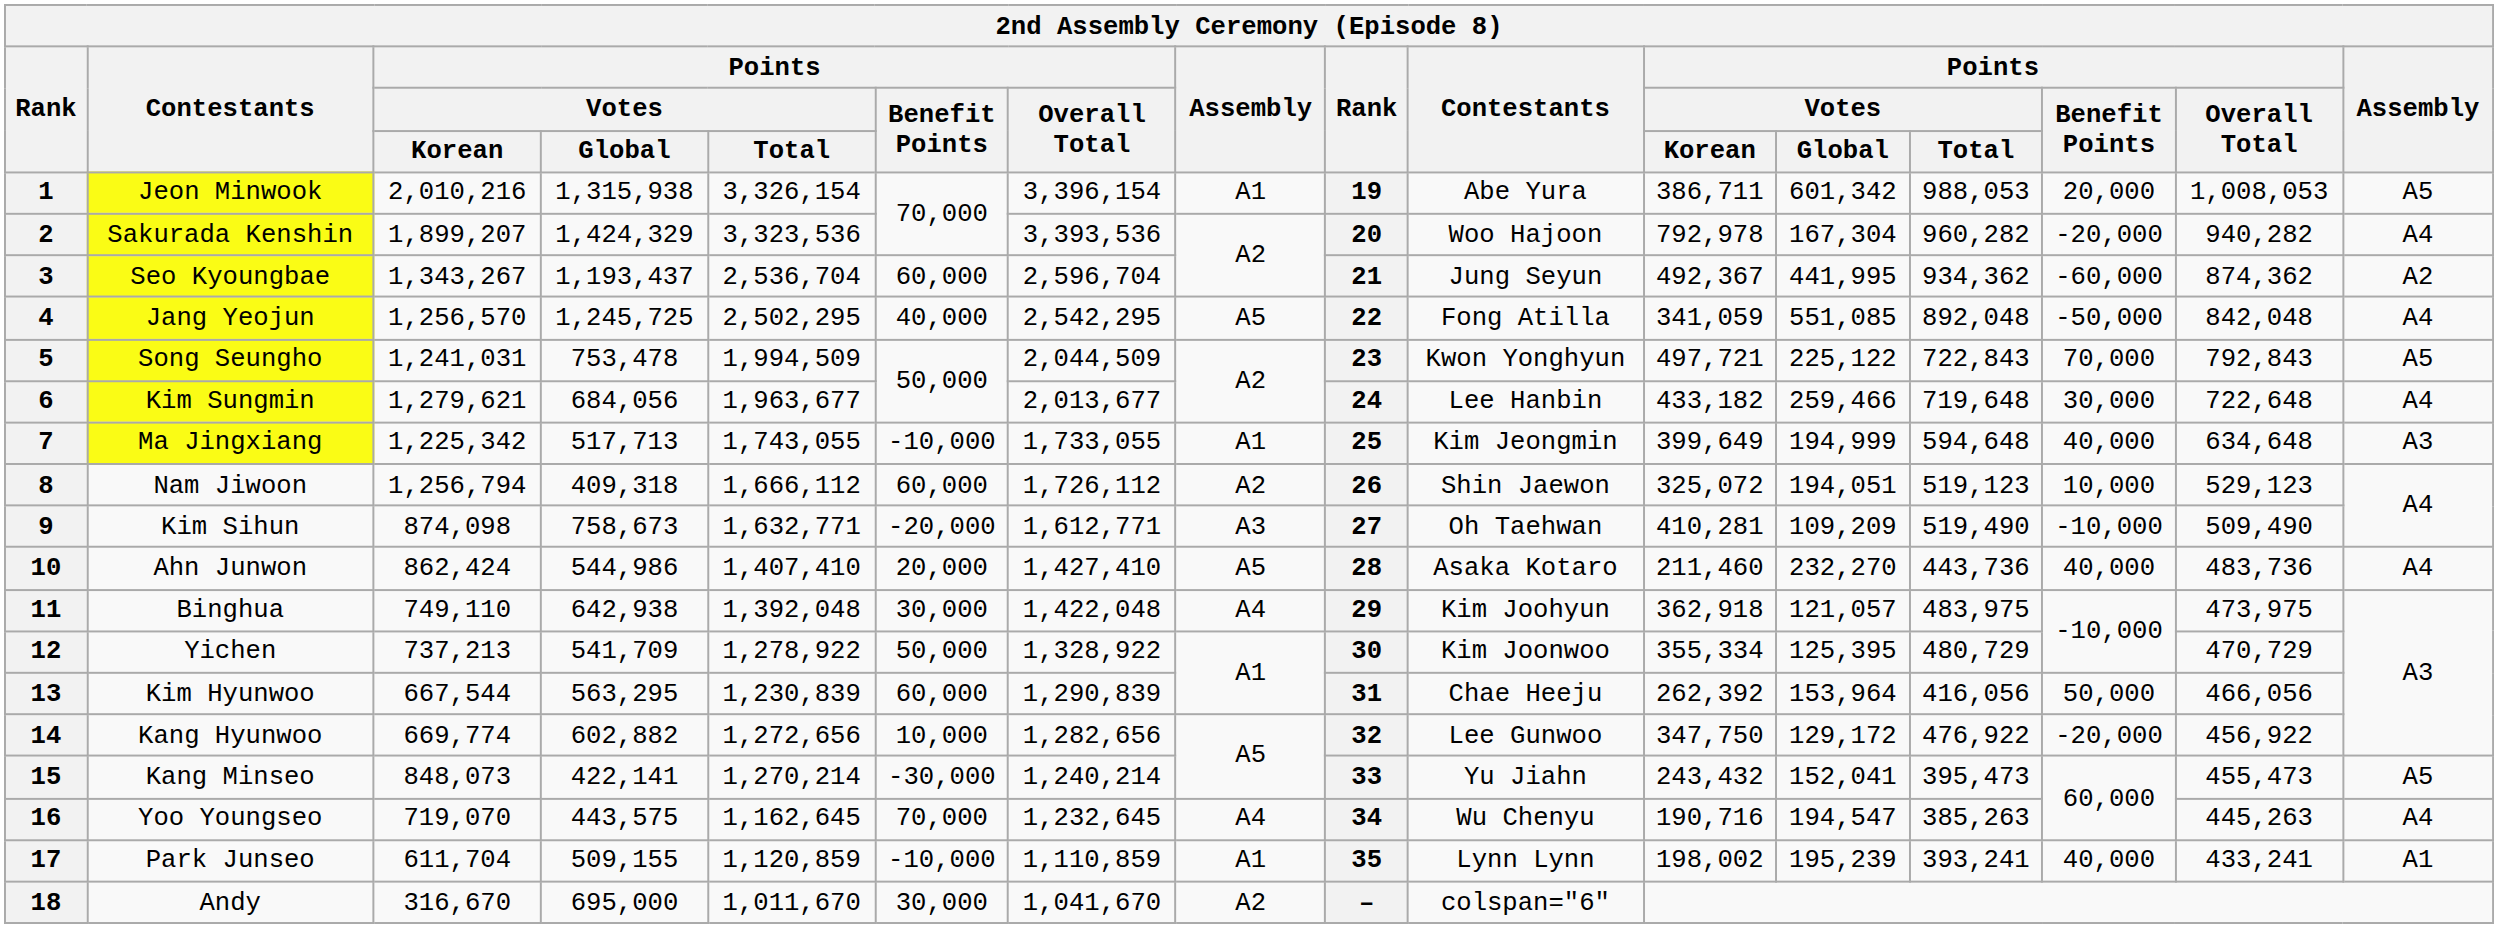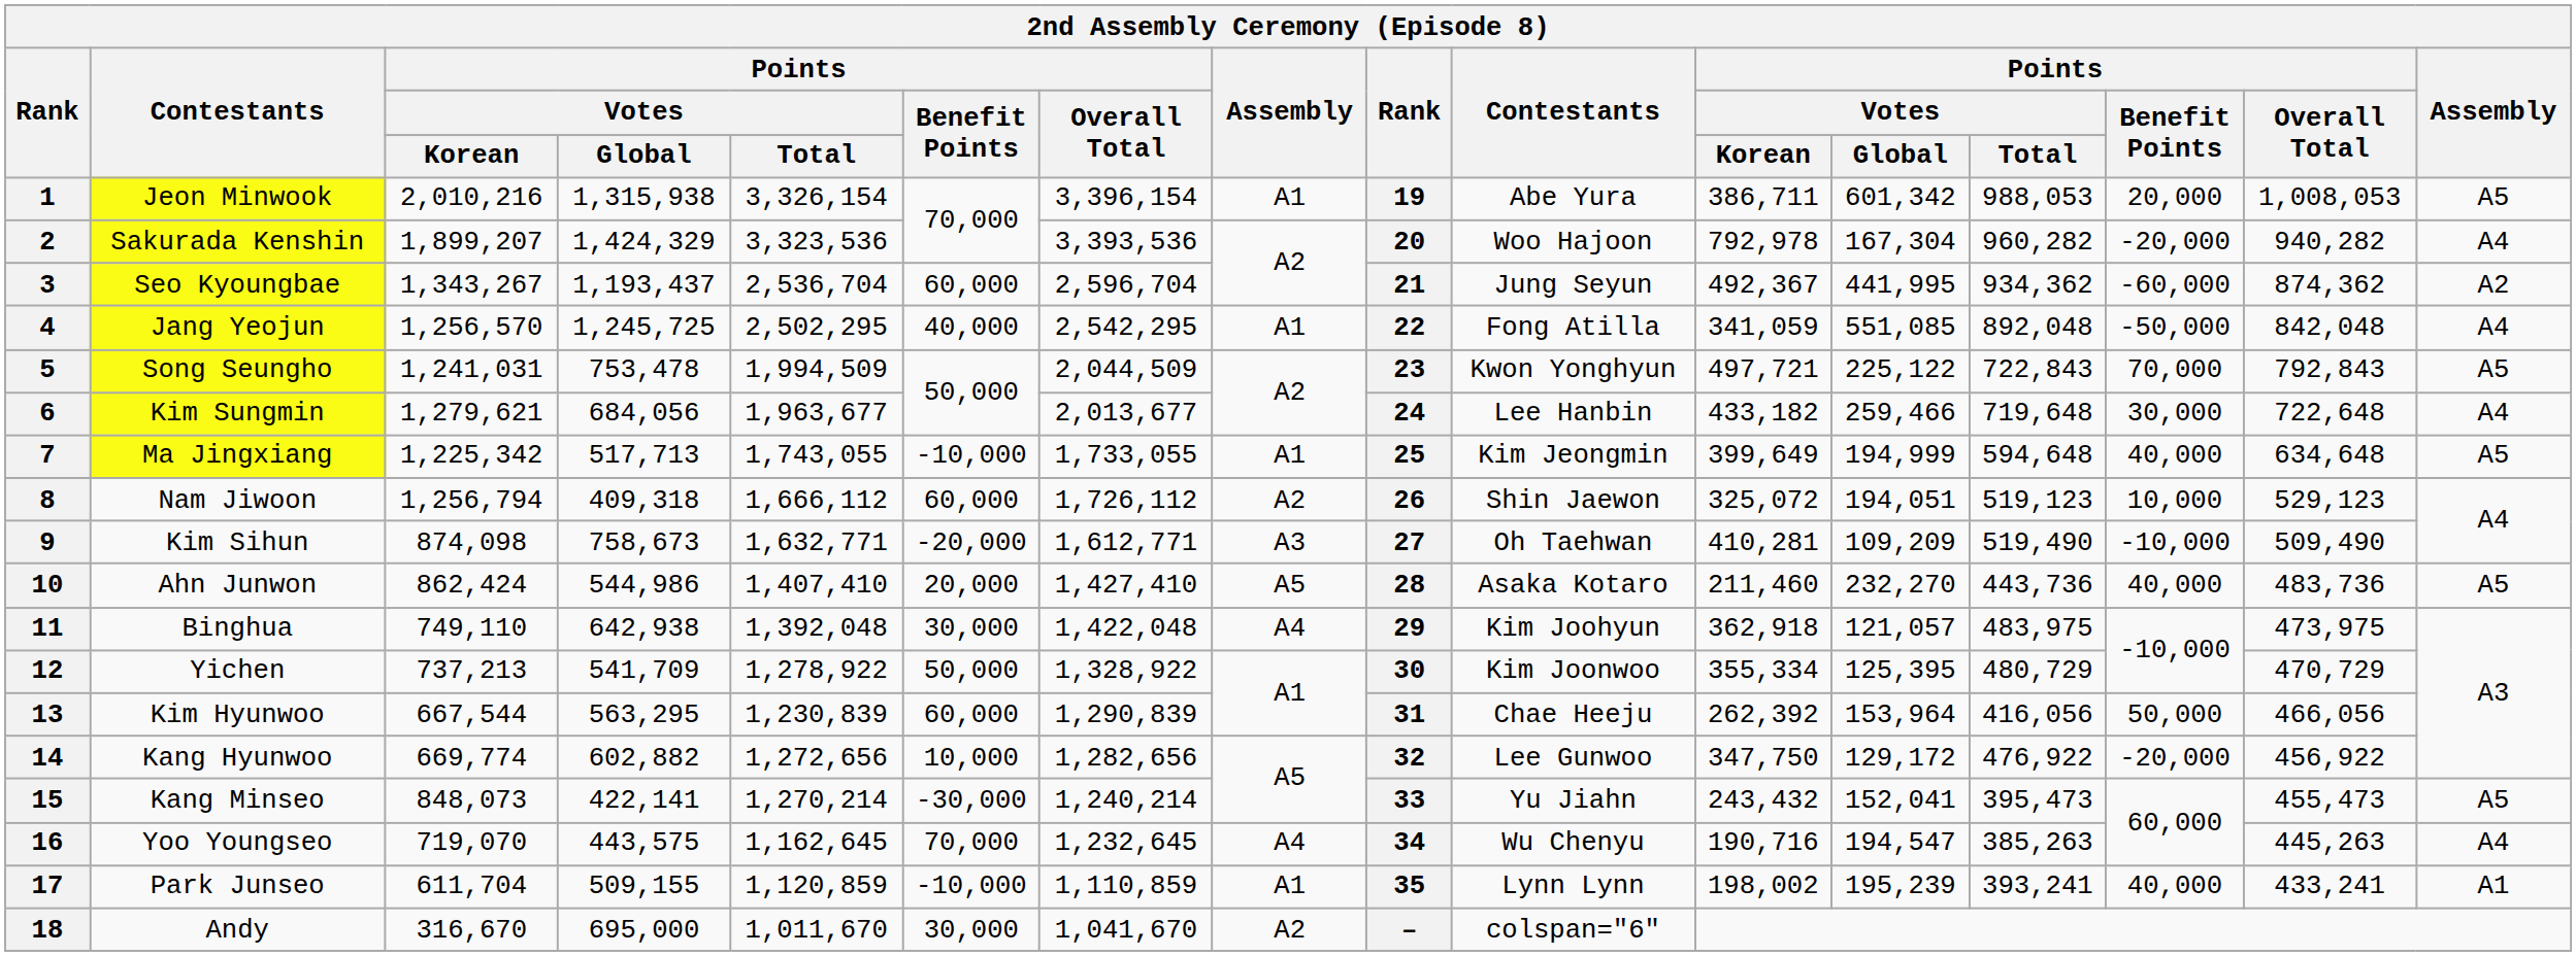4 | column 8: A5 -> A1
7 | column 16: A3 -> A5
10 | column 16: A4 -> A5
